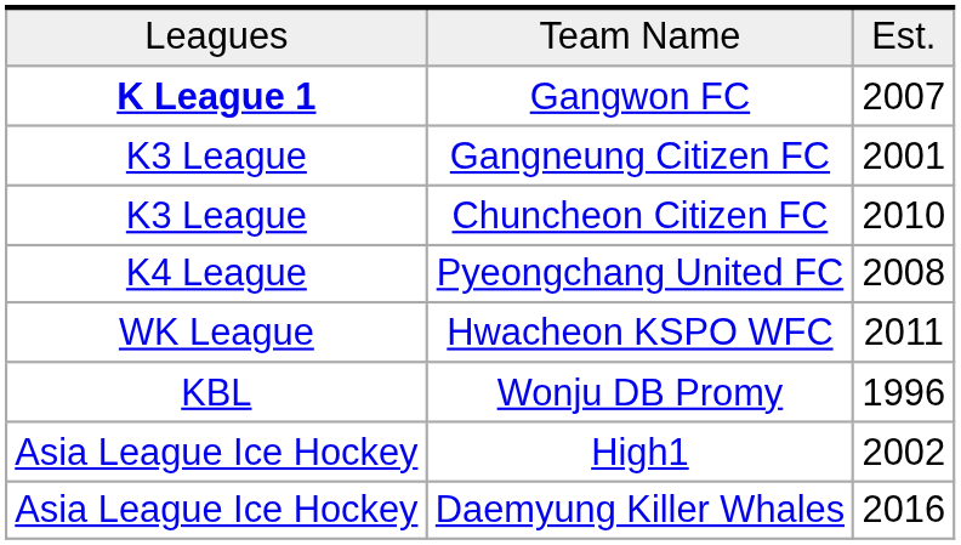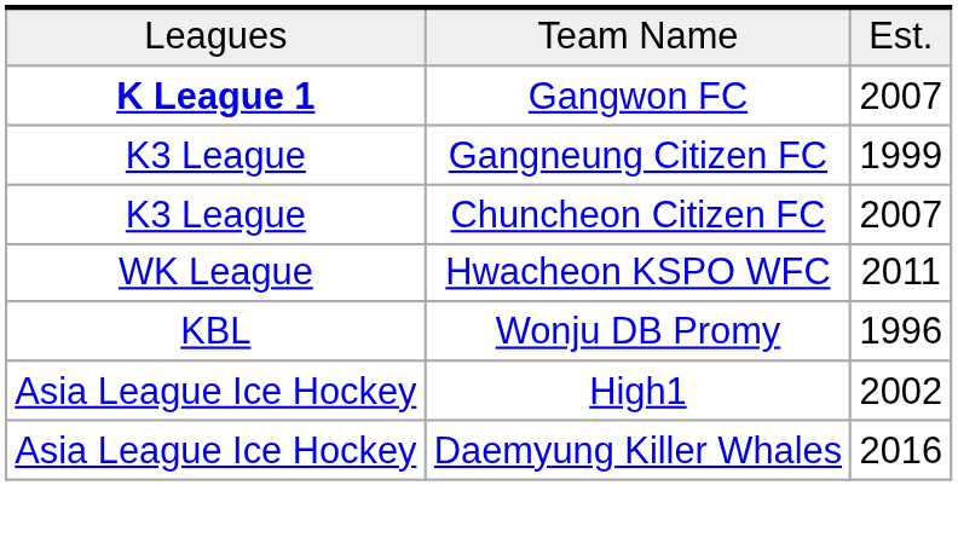Gangneung Citizen FC | column 3: 2001 -> 1999
Chuncheon Citizen FC | column 3: 2010 -> 2007
- row: K4 League | Pyeongchang United FC | 2008
